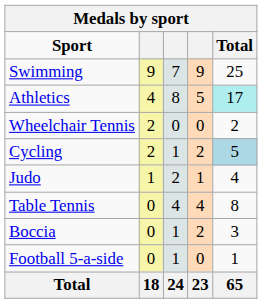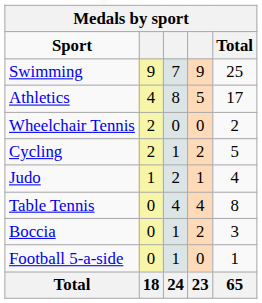Athletics | Total: paleturquoise background -> no background
Cycling | Total: lightblue background -> no background
